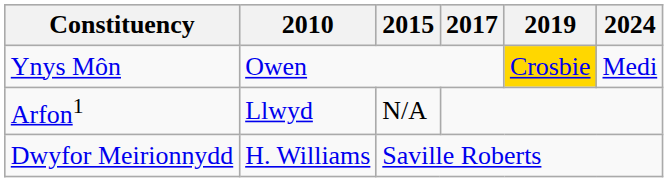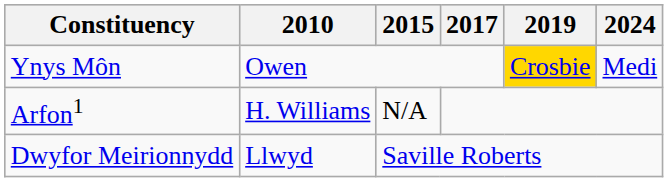Arfon1 | 2010: Llwyd -> H. Williams
Dwyfor Meirionnydd | 2010: H. Williams -> Llwyd
